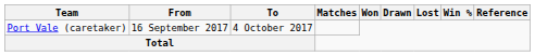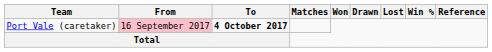Port Vale (caretaker) | From: no background -> pink background
Port Vale (caretaker) | To: normal -> bold
